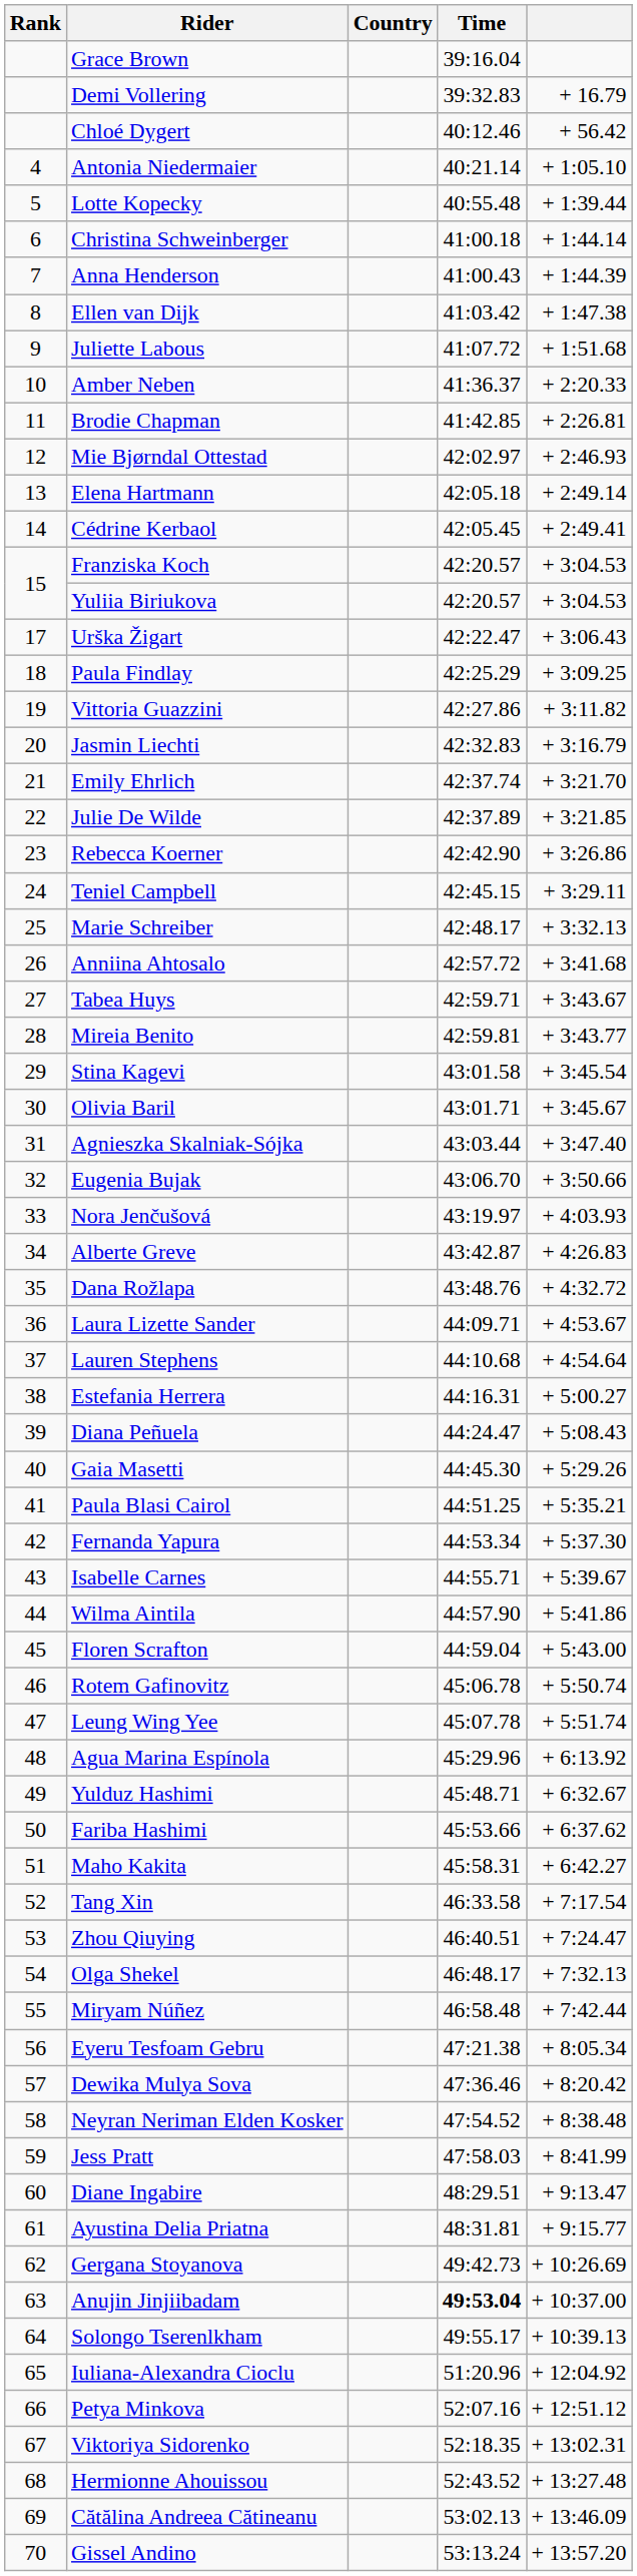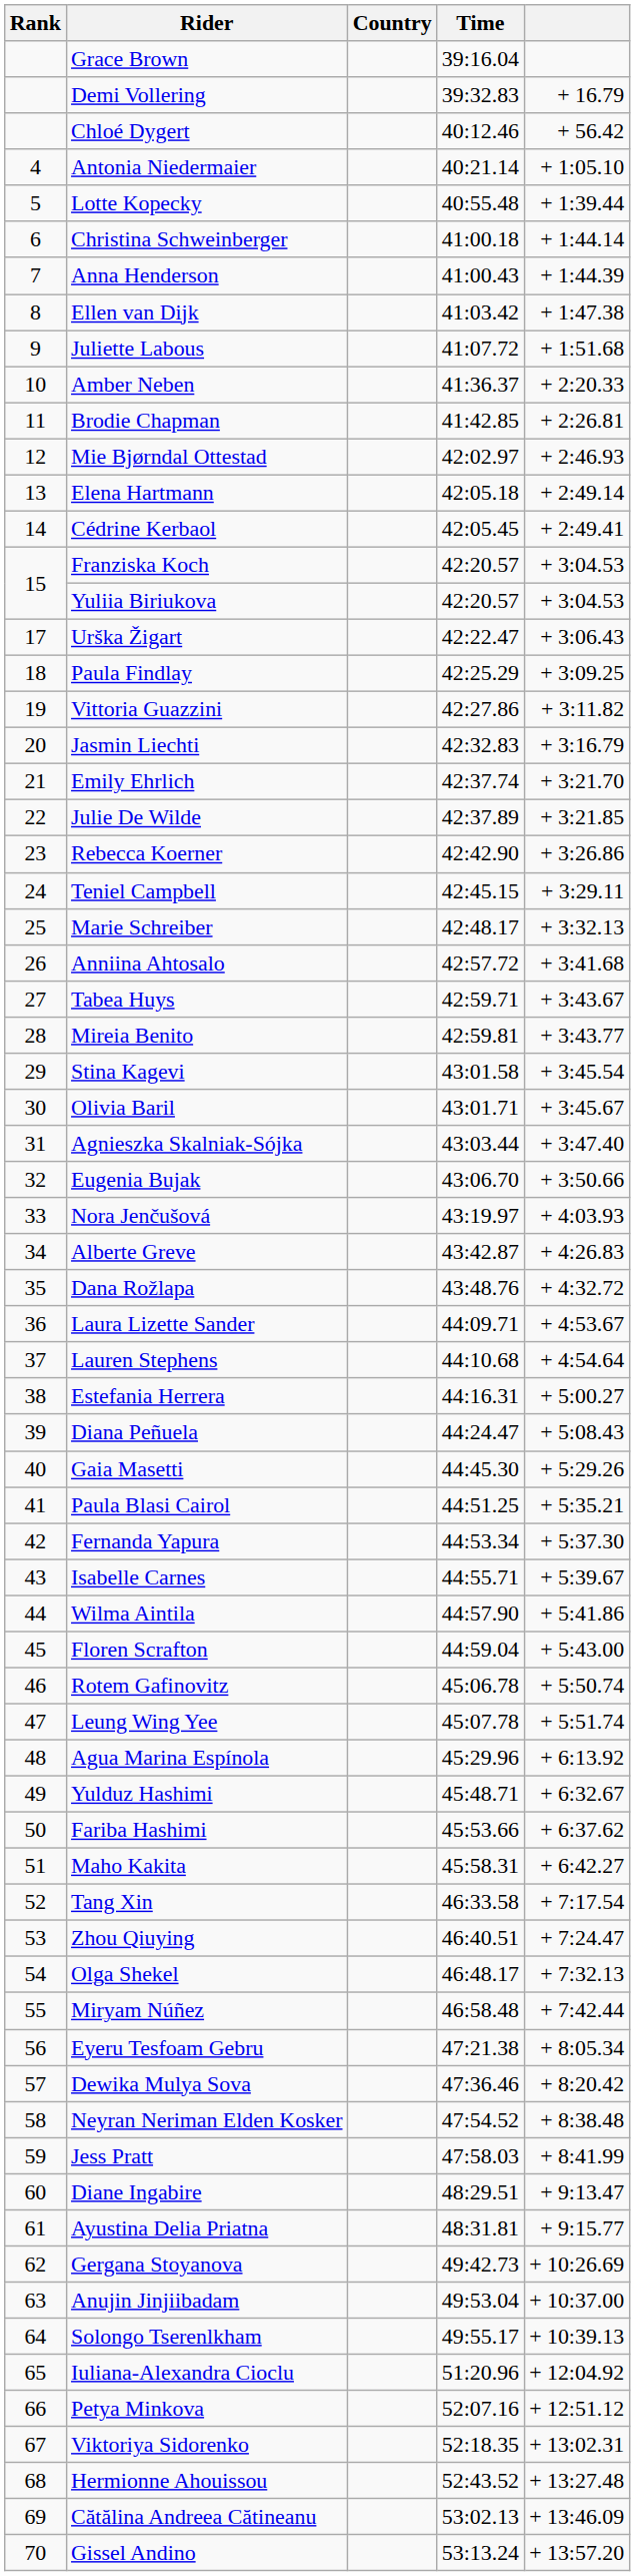Anujin Jinjiibadam | Time: bold -> normal
